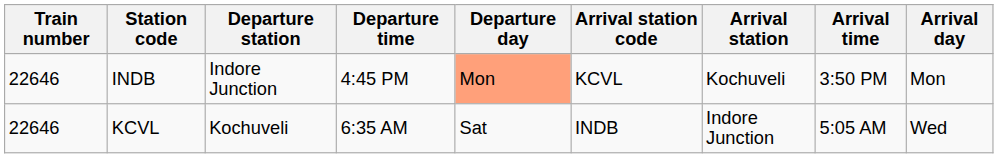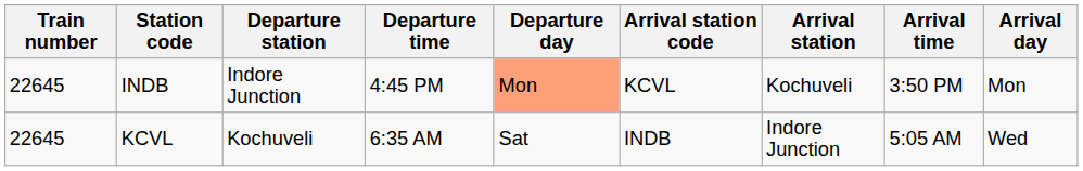row 2 | Train number: 22646 -> 22645
row 3 | Train number: 22646 -> 22645
